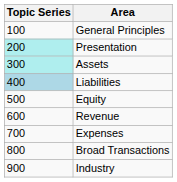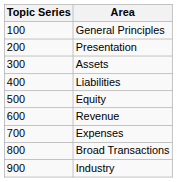Presentation | Topic Series: paleturquoise background -> no background
Assets | Topic Series: paleturquoise background -> no background
Liabilities | Topic Series: lightblue background -> no background
